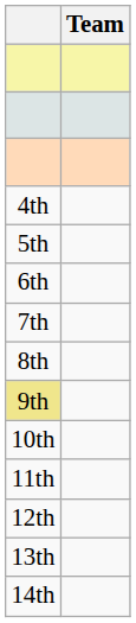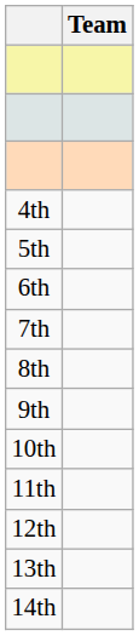row 10 | column 1: khaki background -> no background
